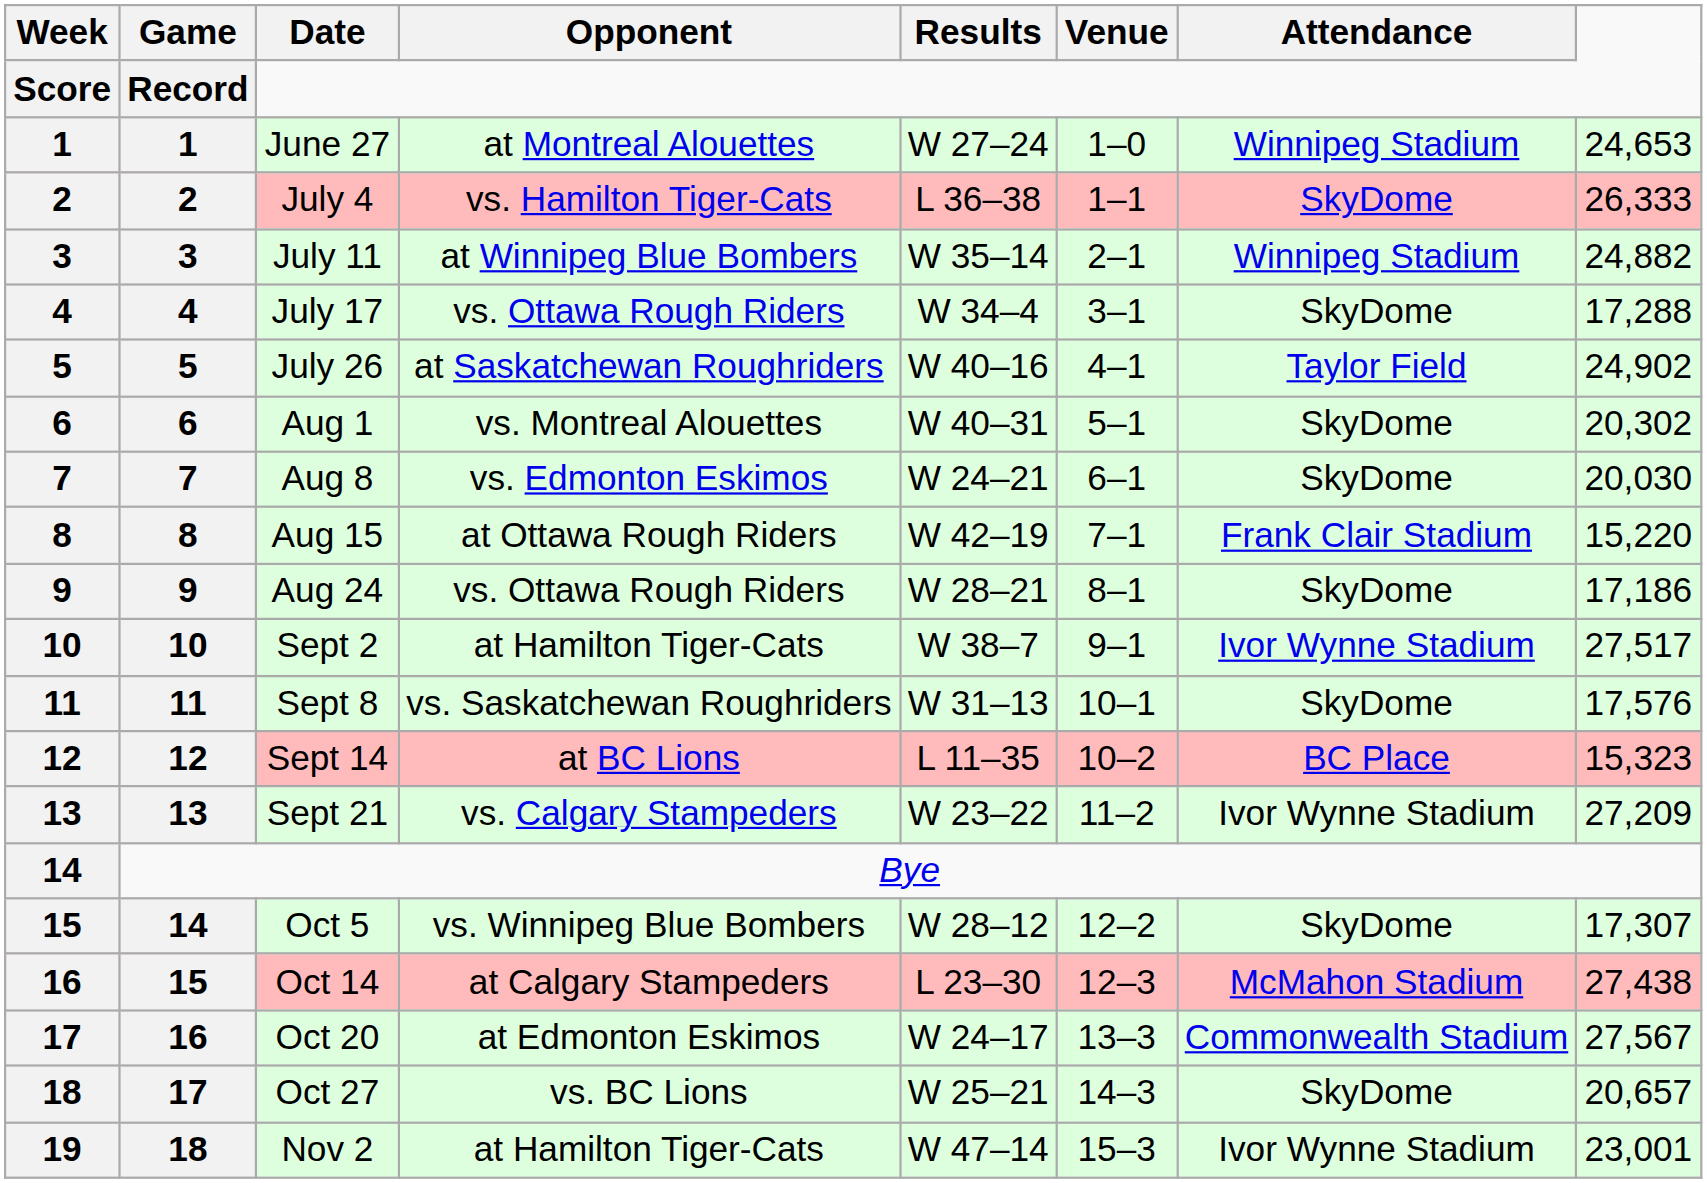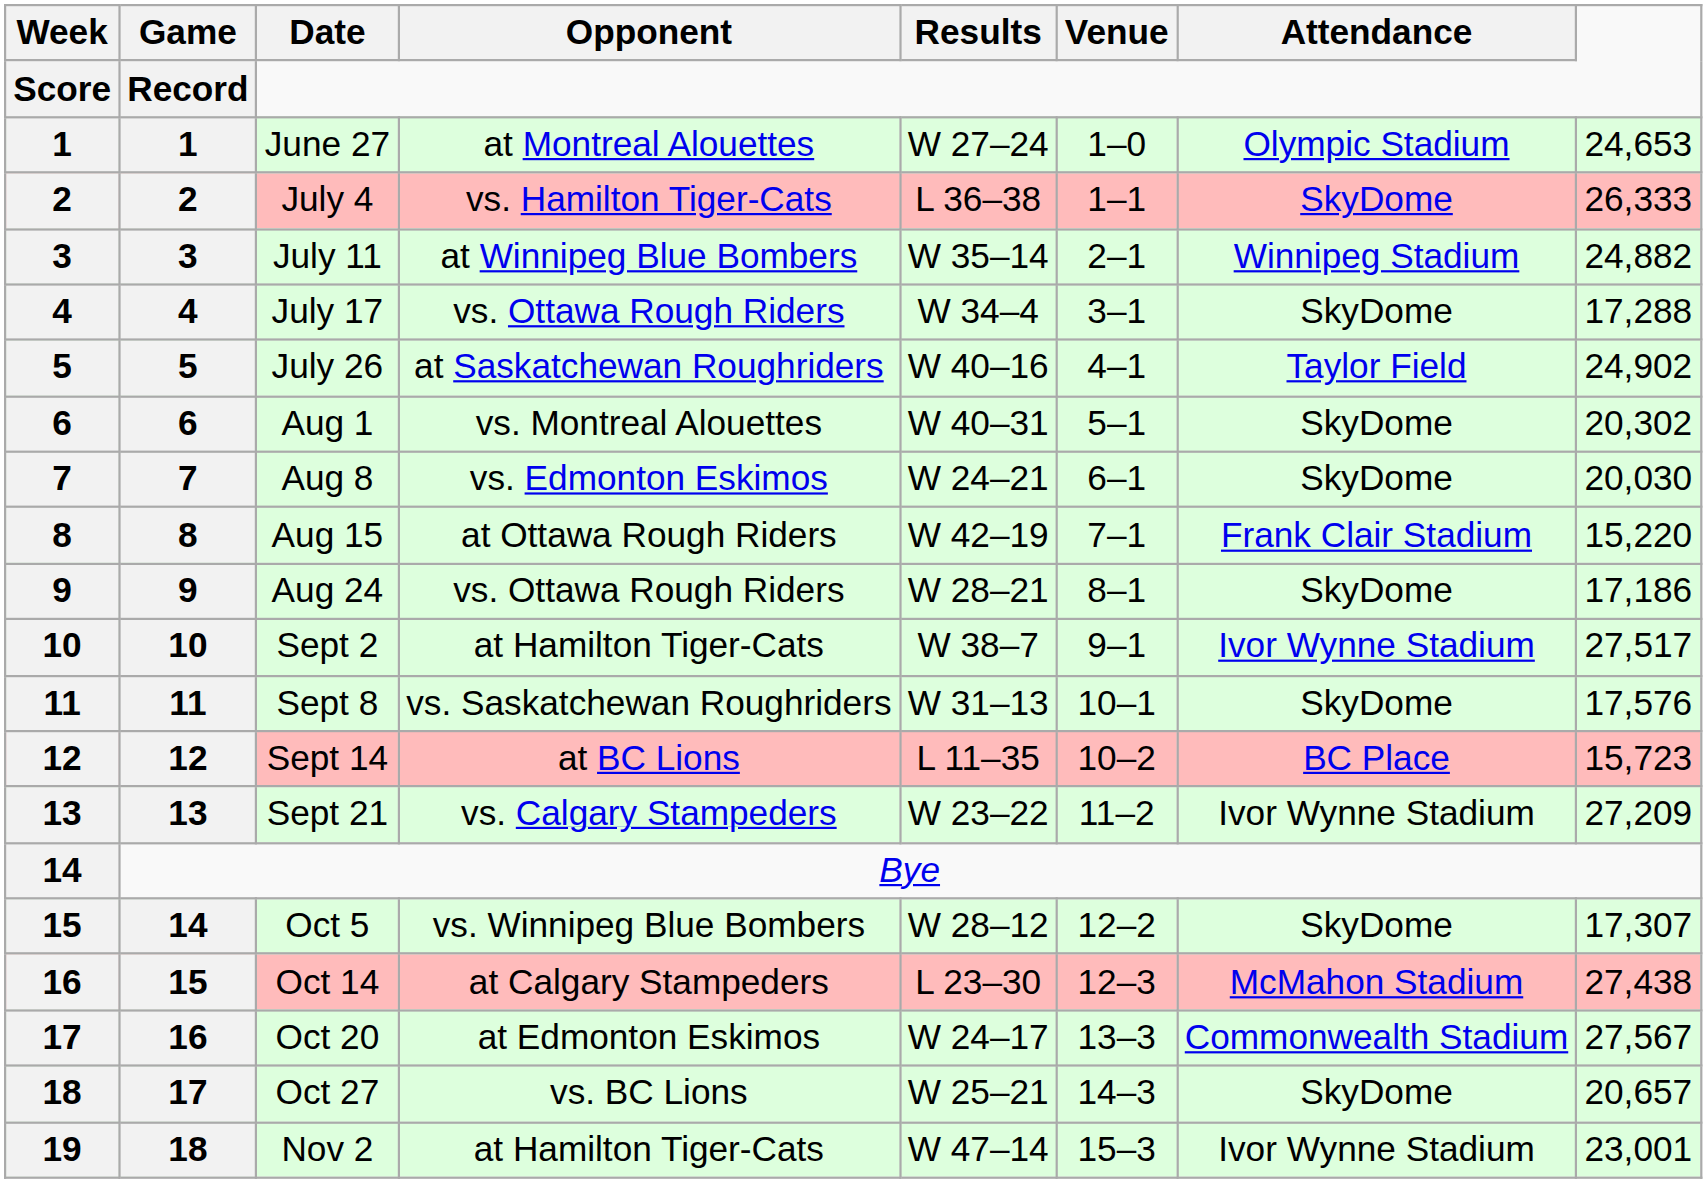June 27 | Attendance: Winnipeg Stadium -> Olympic Stadium
Sept 14 | column 8: 15,323 -> 15,723
